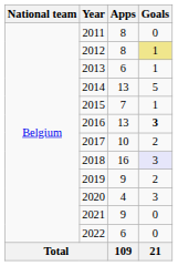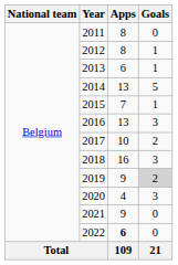2012 | Goals: khaki background -> no background
2016 | Goals: bold -> normal
2018 | Goals: lavender background -> no background
2019 | Goals: no background -> lightgrey background
2022 | Apps: normal -> bold
